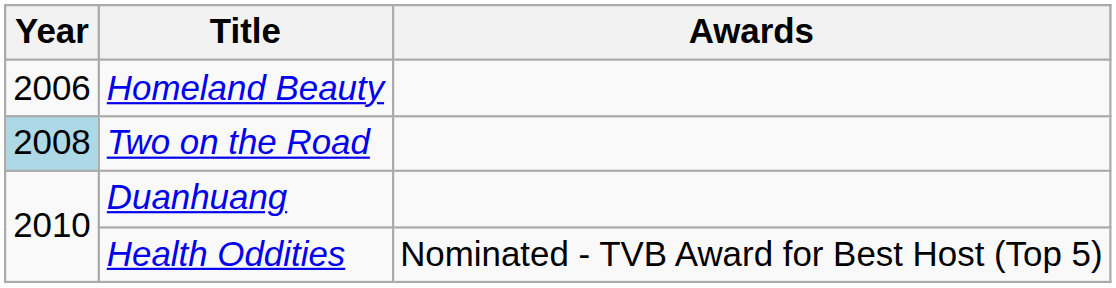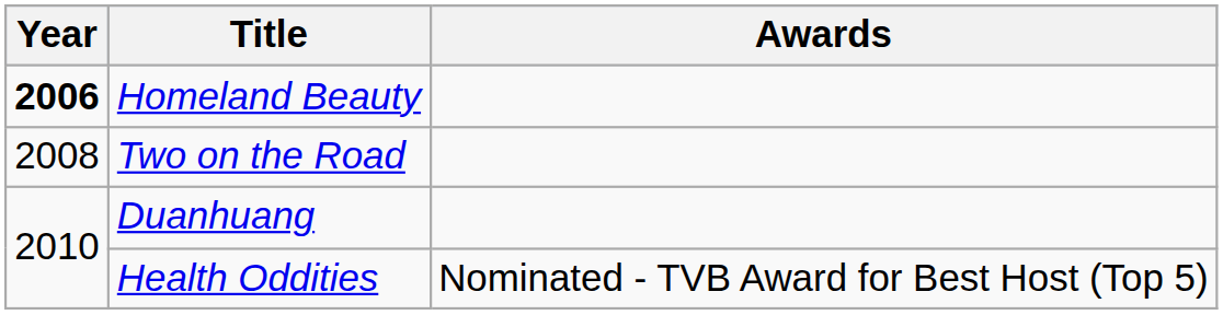Homeland Beauty | Year: normal -> bold
Two on the Road | Year: lightblue background -> no background
